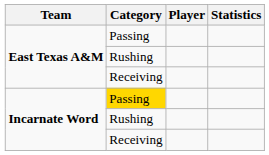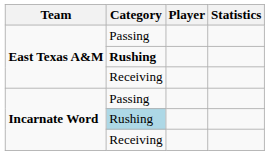East Texas A&M / Rushing | Category: normal -> bold
Incarnate Word / Passing | Category: gold background -> no background
Incarnate Word / Rushing | Category: no background -> lightblue background
